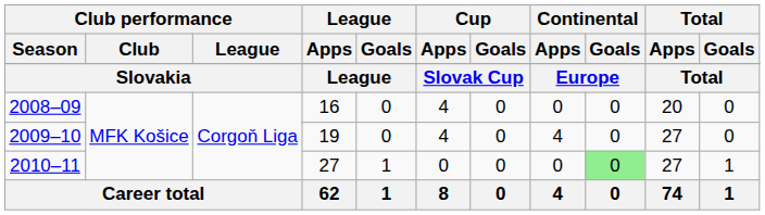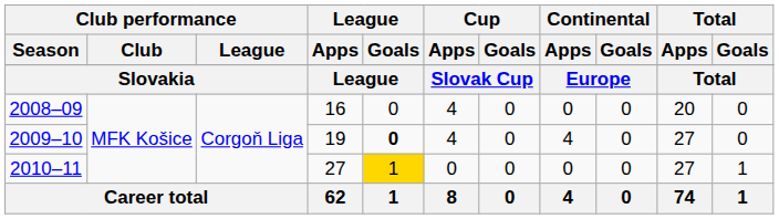2009–10 | League / Goals: normal -> bold
2010–11 | League / Goals: no background -> gold background
2010–11 | Continental / Goals: lightgreen background -> no background
